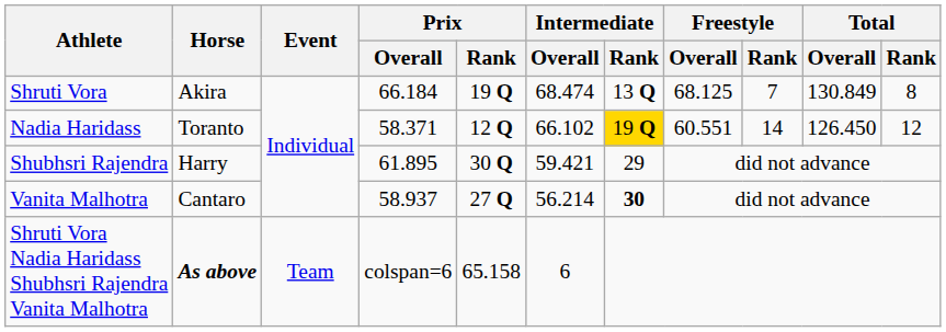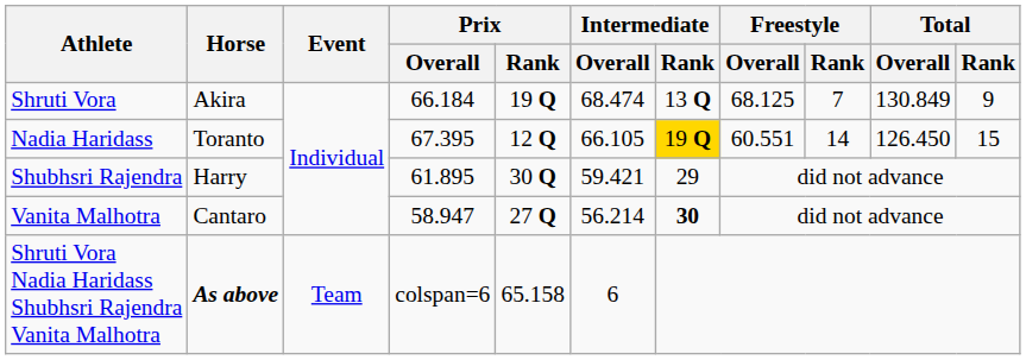Shruti Vora | Total / Rank: 8 -> 9
Nadia Haridass | Prix / Overall: 58.371 -> 67.395
Nadia Haridass | Intermediate / Overall: 66.102 -> 66.105
Nadia Haridass | Total / Rank: 12 -> 15
Vanita Malhotra | Prix / Overall: 58.937 -> 58.947
